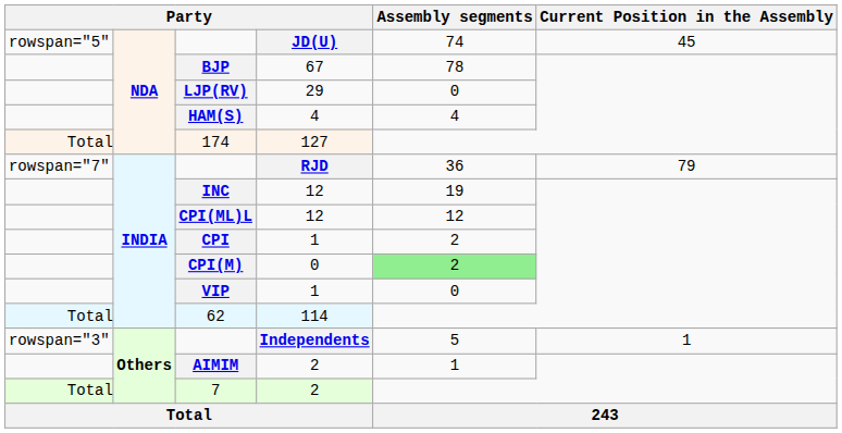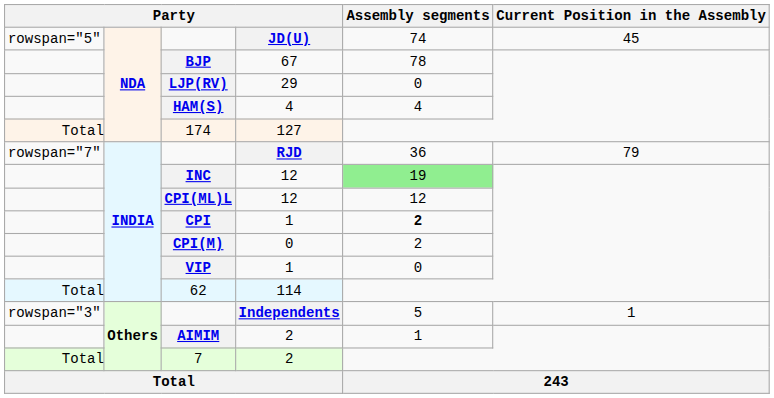INC | Assembly segments: no background -> lightgreen background
CPI | Assembly segments: normal -> bold
CPI(M) | Assembly segments: lightgreen background -> no background
